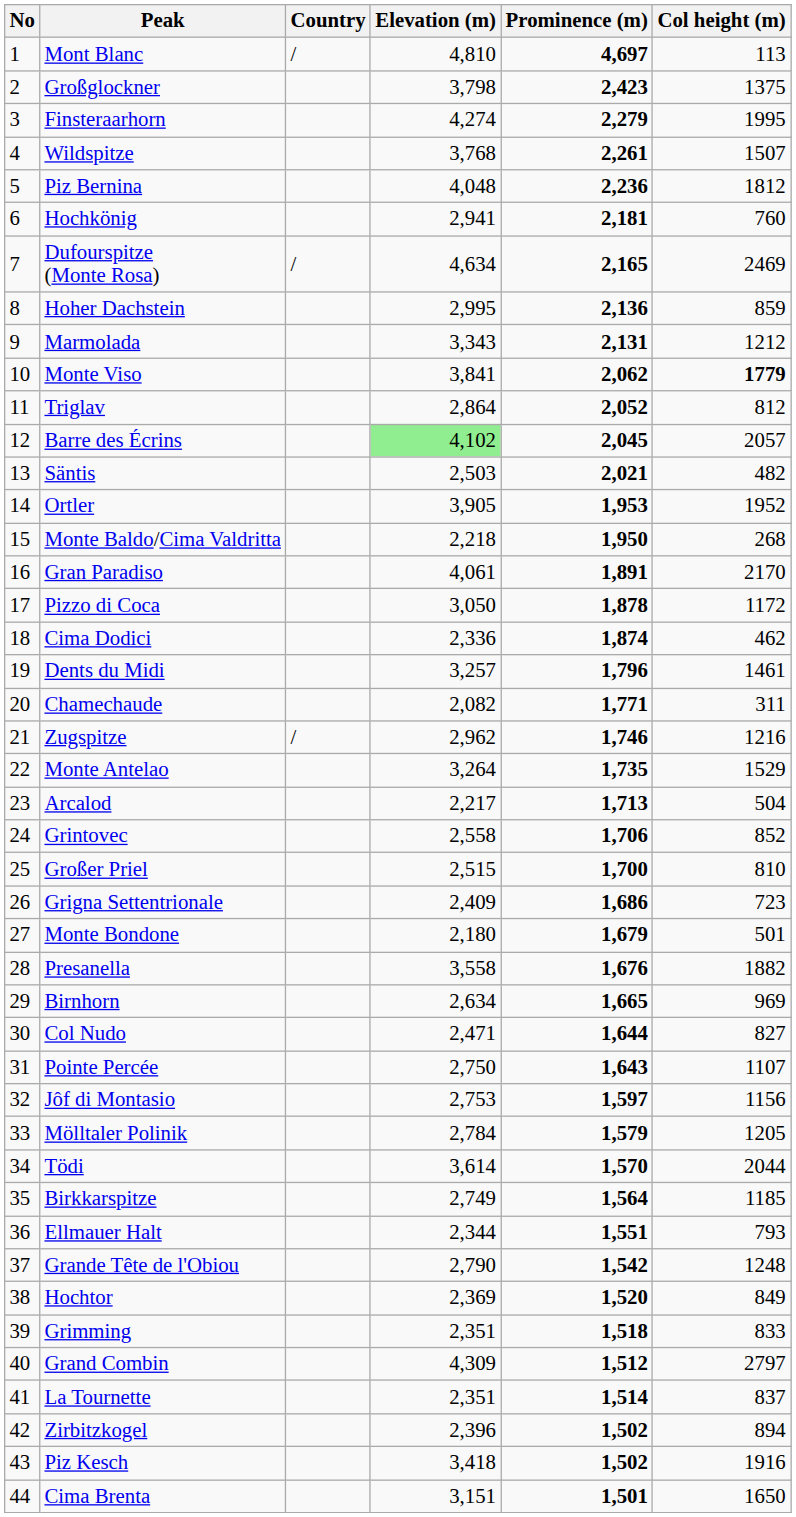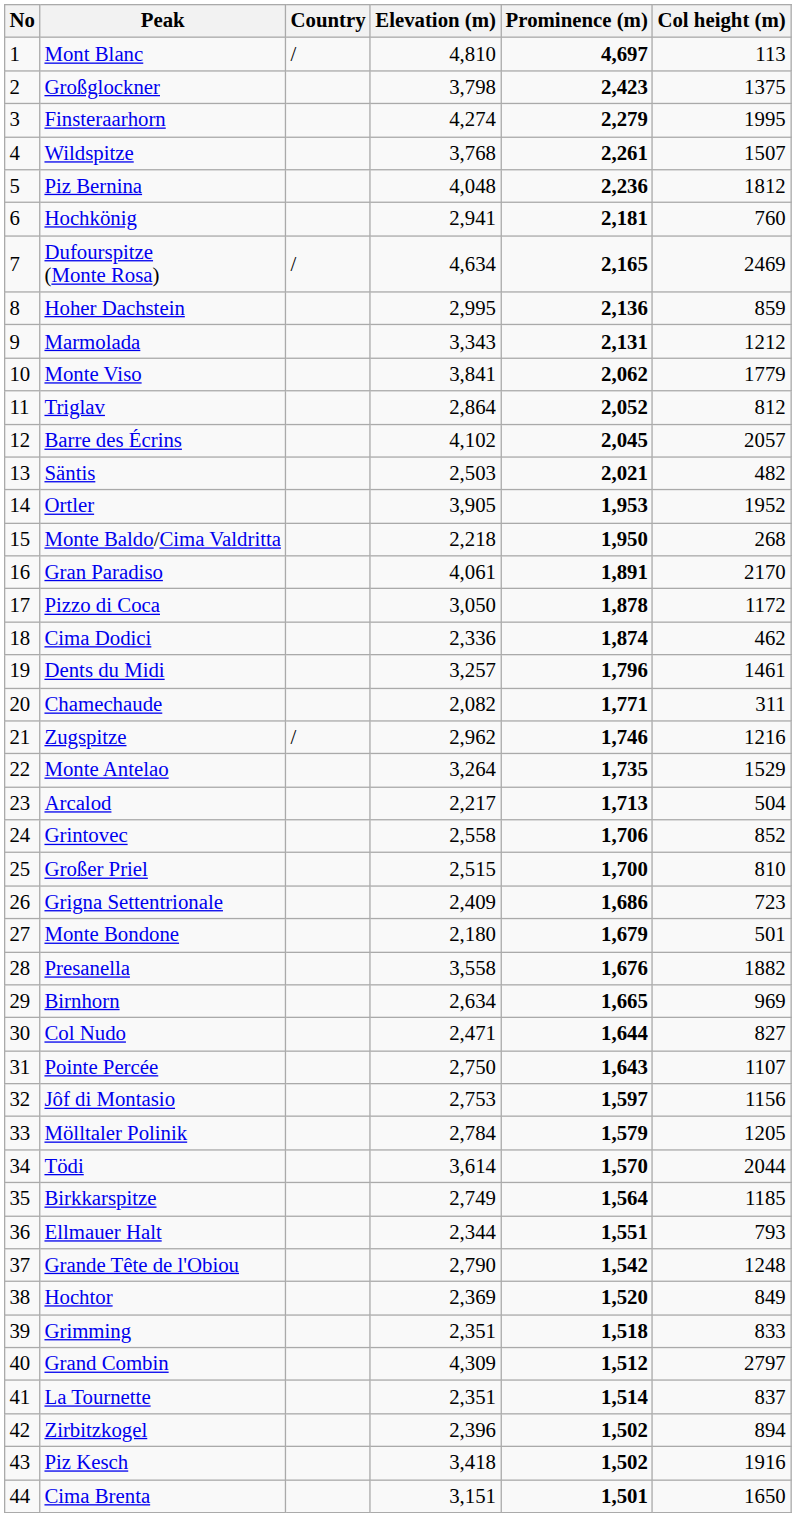Monte Viso | Col height (m): bold -> normal
Barre des Écrins | Elevation (m): lightgreen background -> no background
